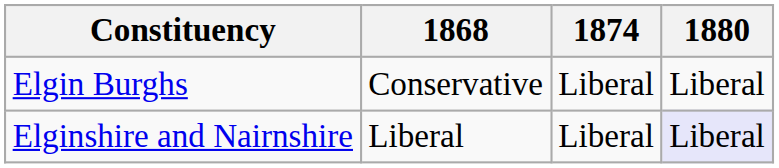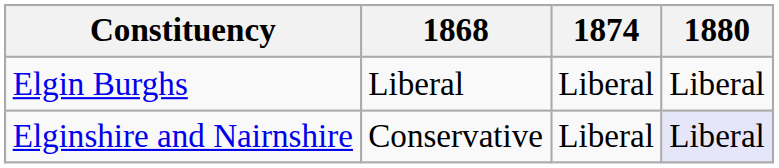Elgin Burghs | 1868: Conservative -> Liberal
Elginshire and Nairnshire | 1868: Liberal -> Conservative
